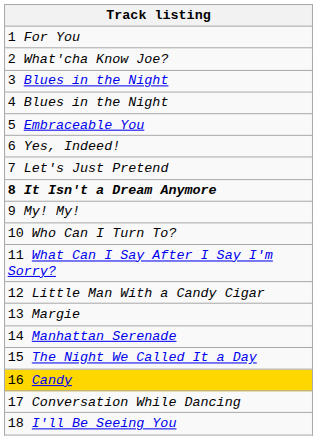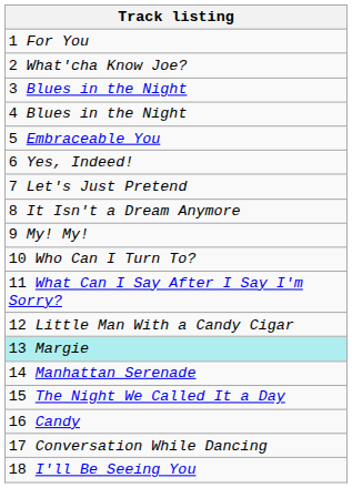row 9 | column 1: bold -> normal
row 14 | column 1: no background -> paleturquoise background
row 17 | column 1: gold background -> no background
